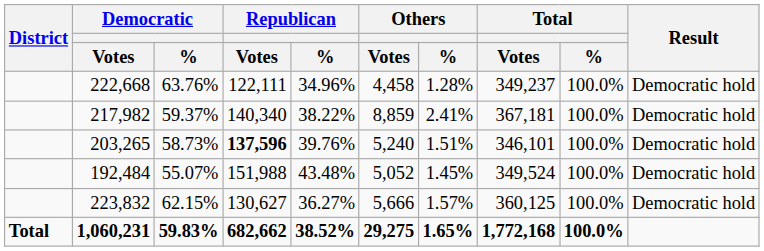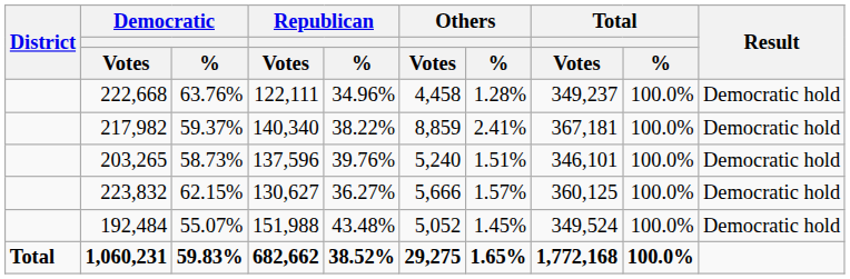203,265 | Republican / Votes: bold -> normal
rows swapped: 223,832 <-> 192,484
